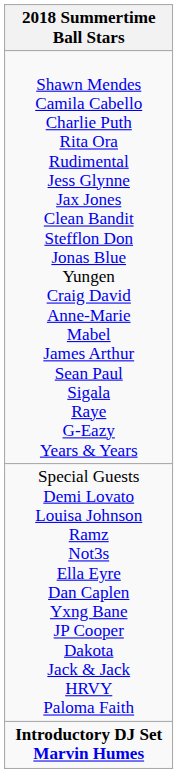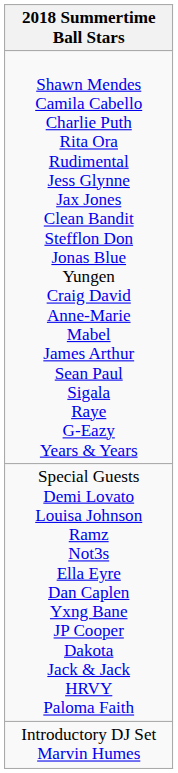row 4 | column 1: bold -> normal
